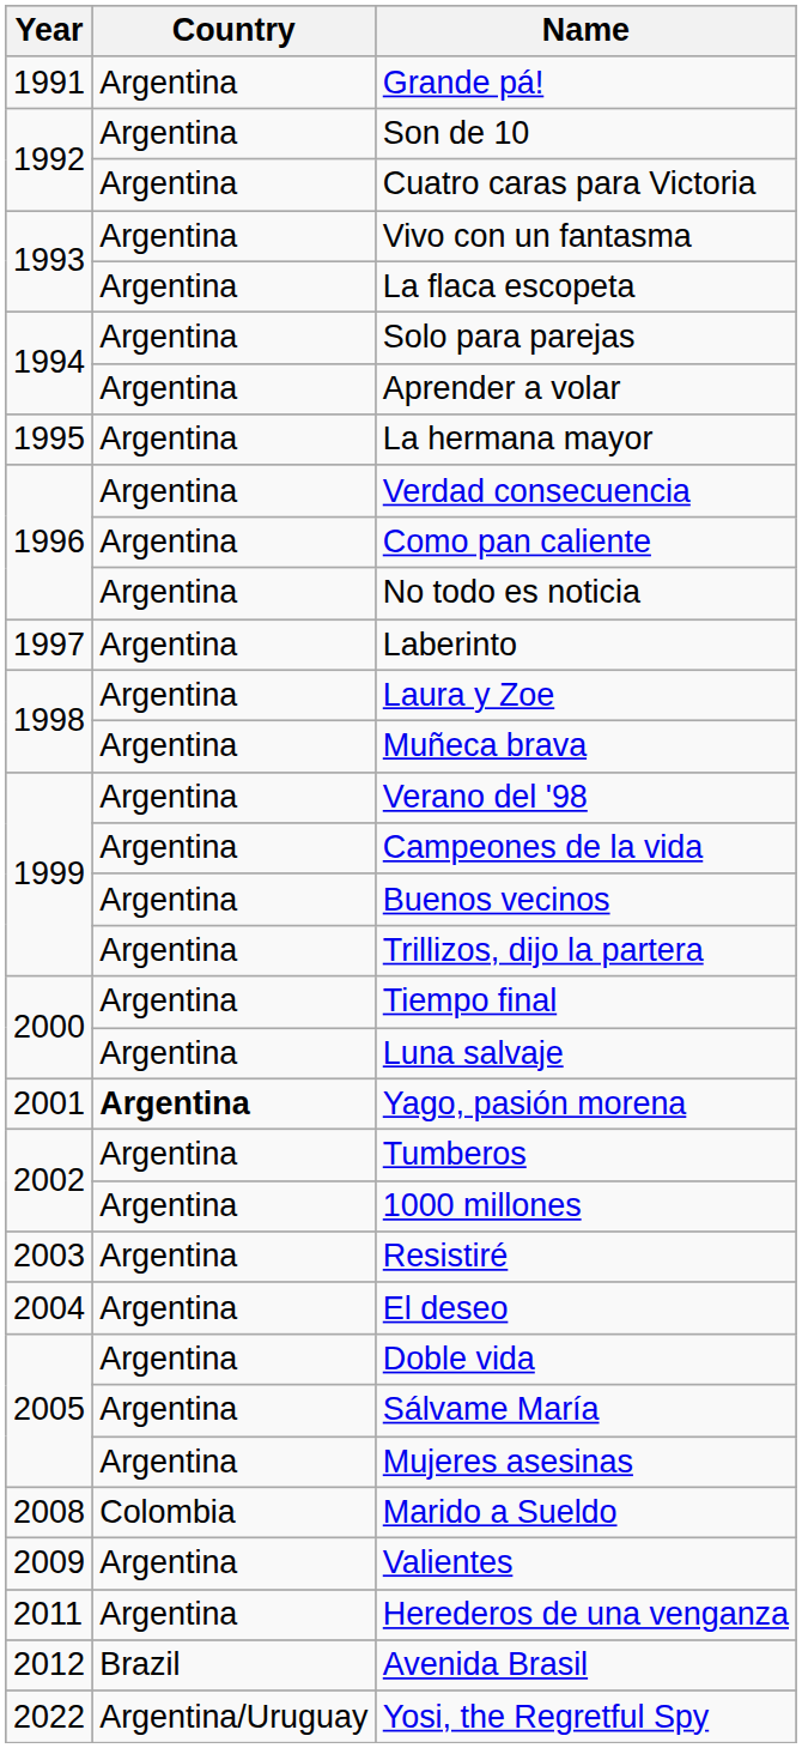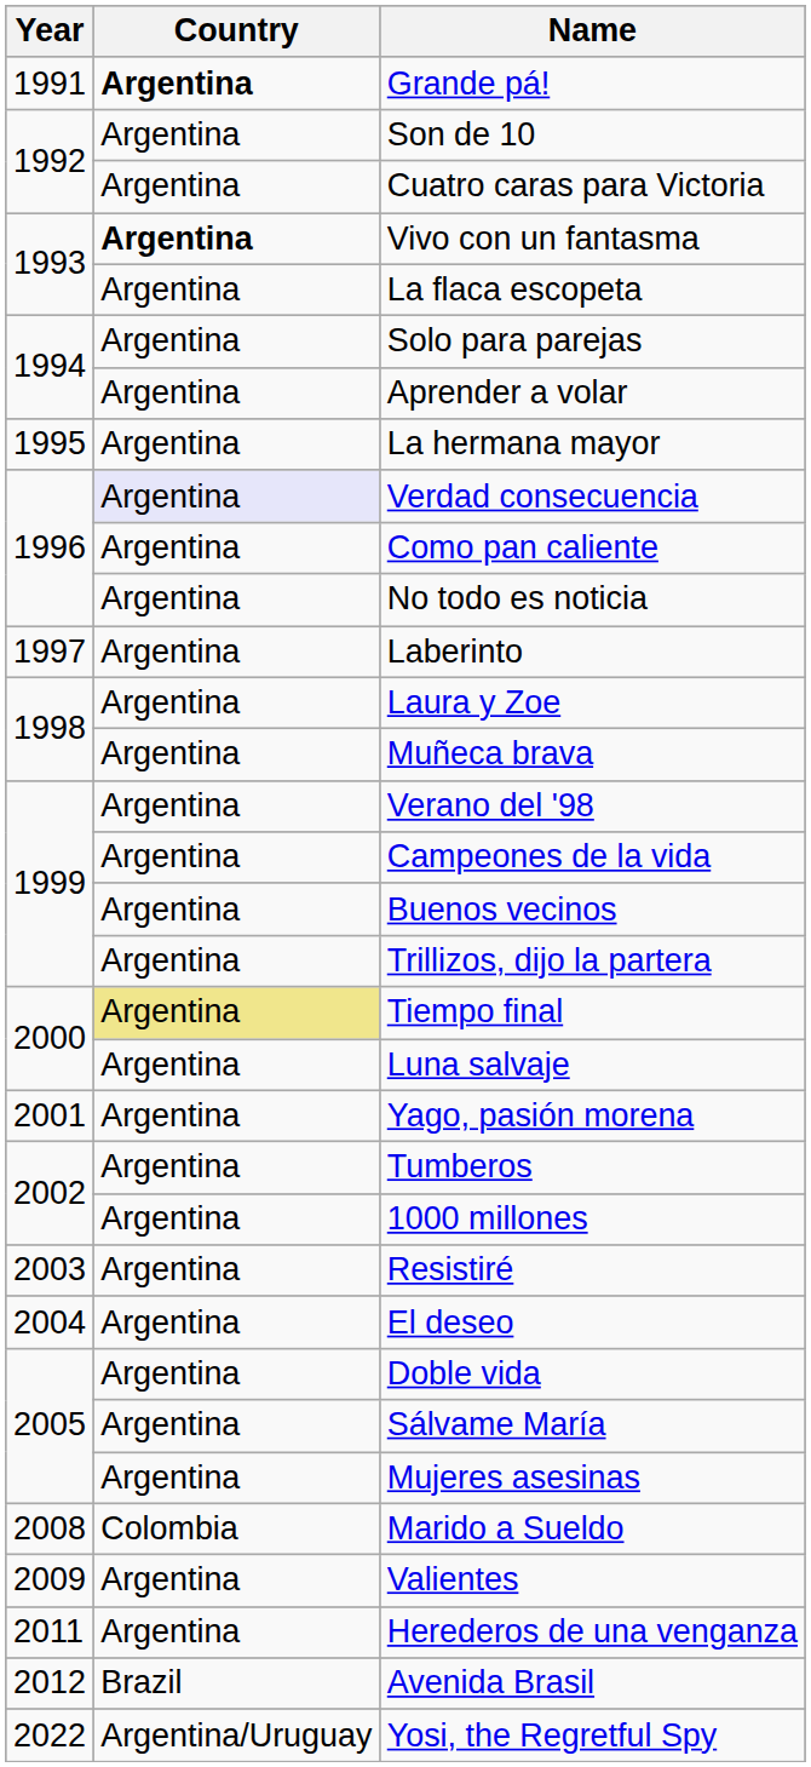Grande pá! | Country: normal -> bold
Vivo con un fantasma | Country: normal -> bold
Verdad consecuencia | Country: no background -> lavender background
Tiempo final | Country: no background -> khaki background
Yago, pasión morena | Country: bold -> normal
